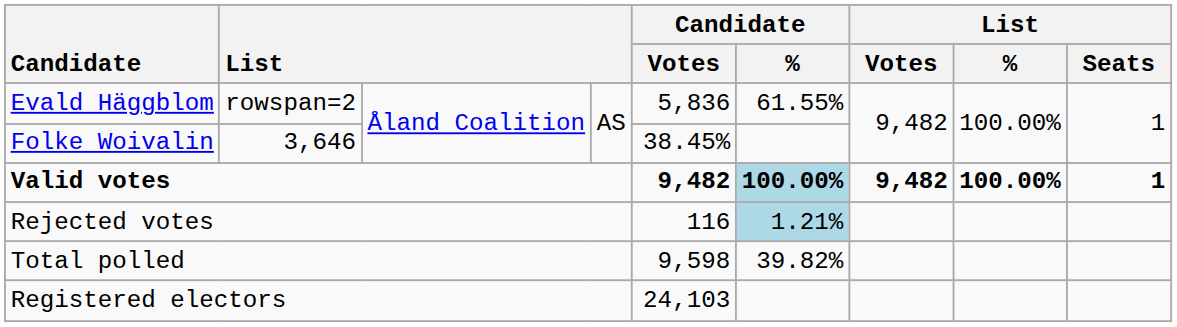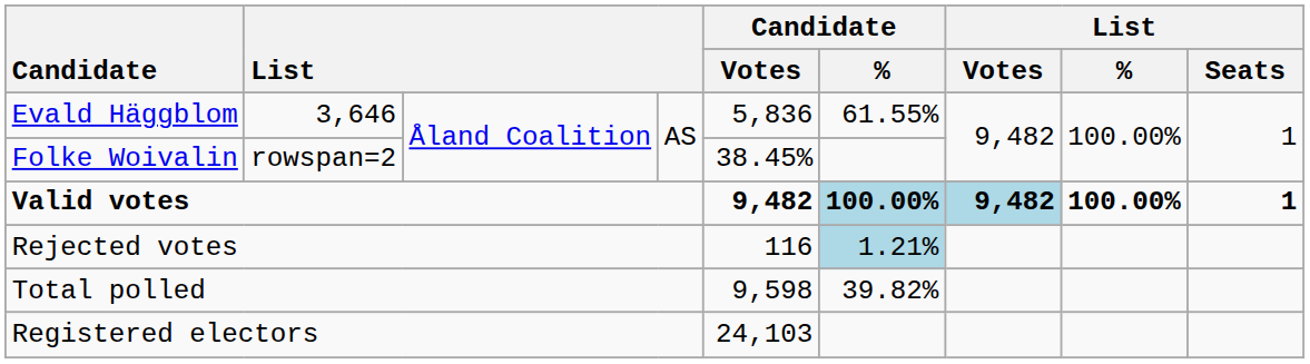Evald Häggblom | column 2: rowspan=2 -> 3,646
Folke Woivalin | column 2: 3,646 -> rowspan=2
Valid votes | List / Votes: no background -> lightblue background
